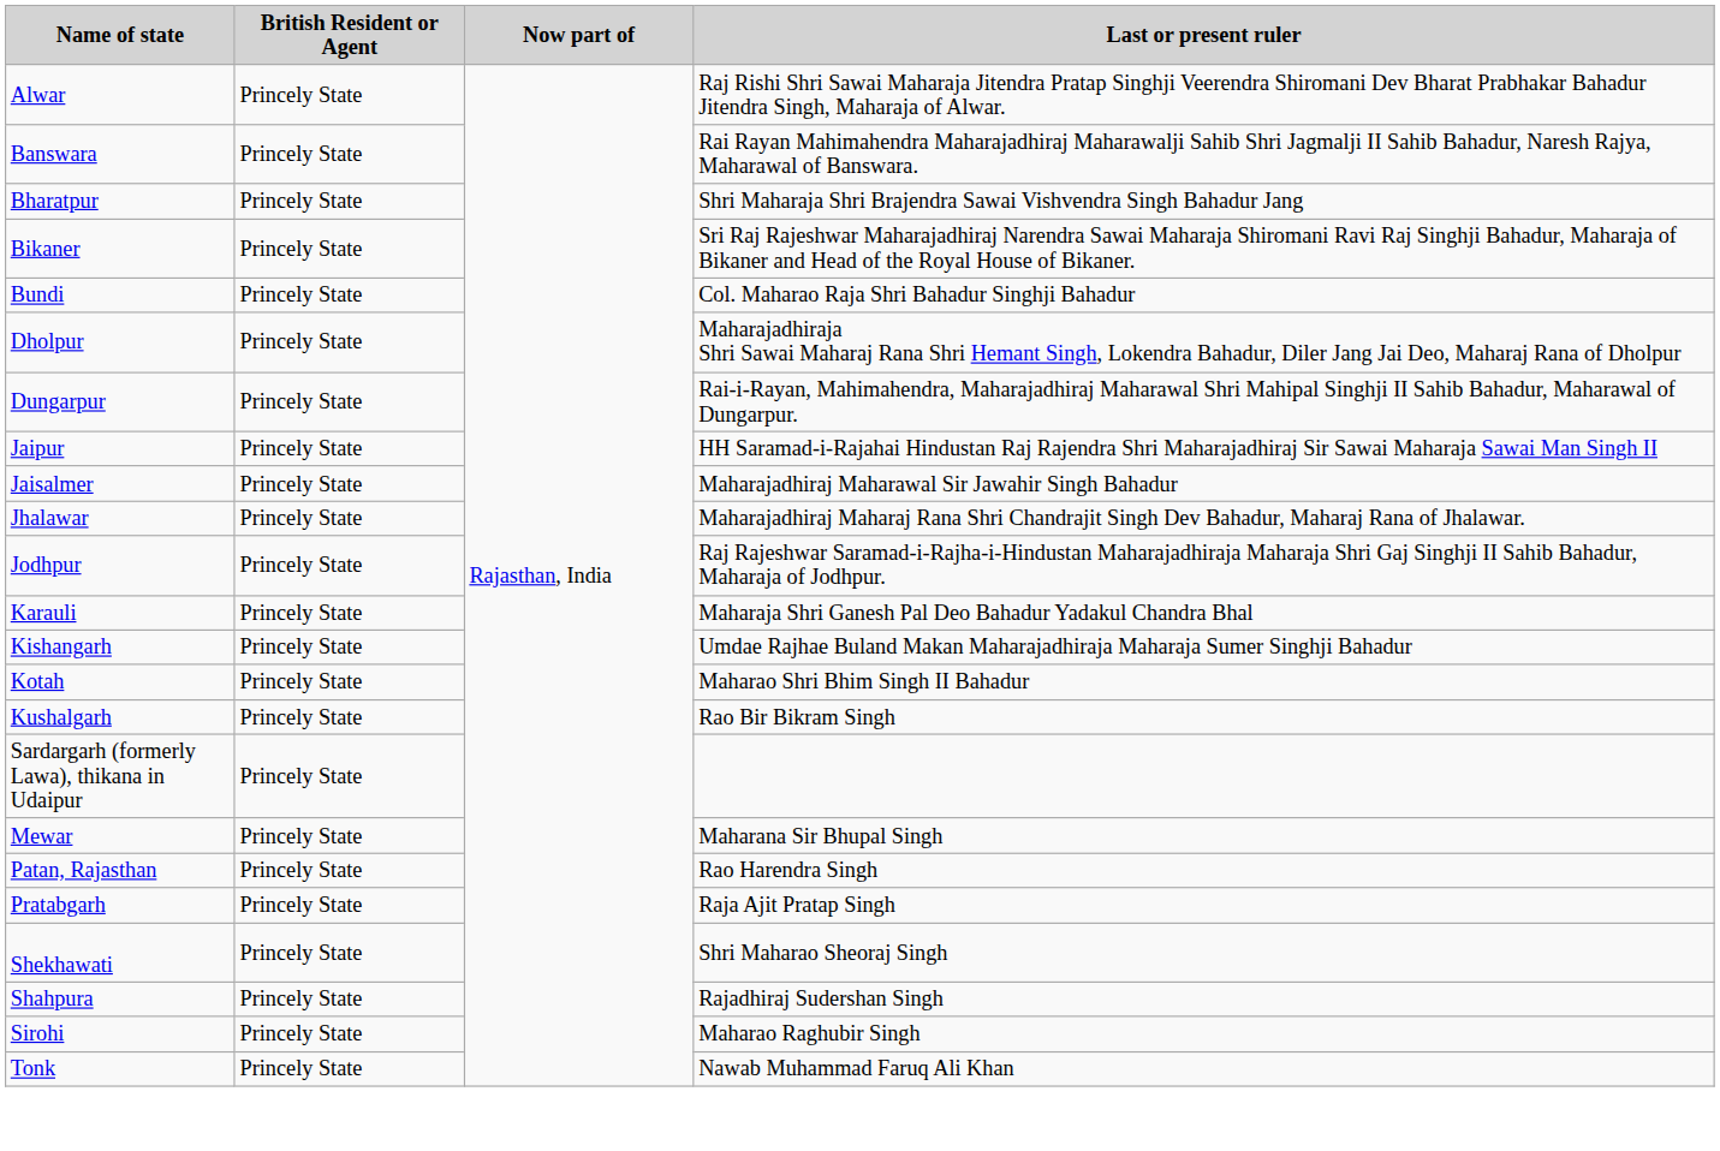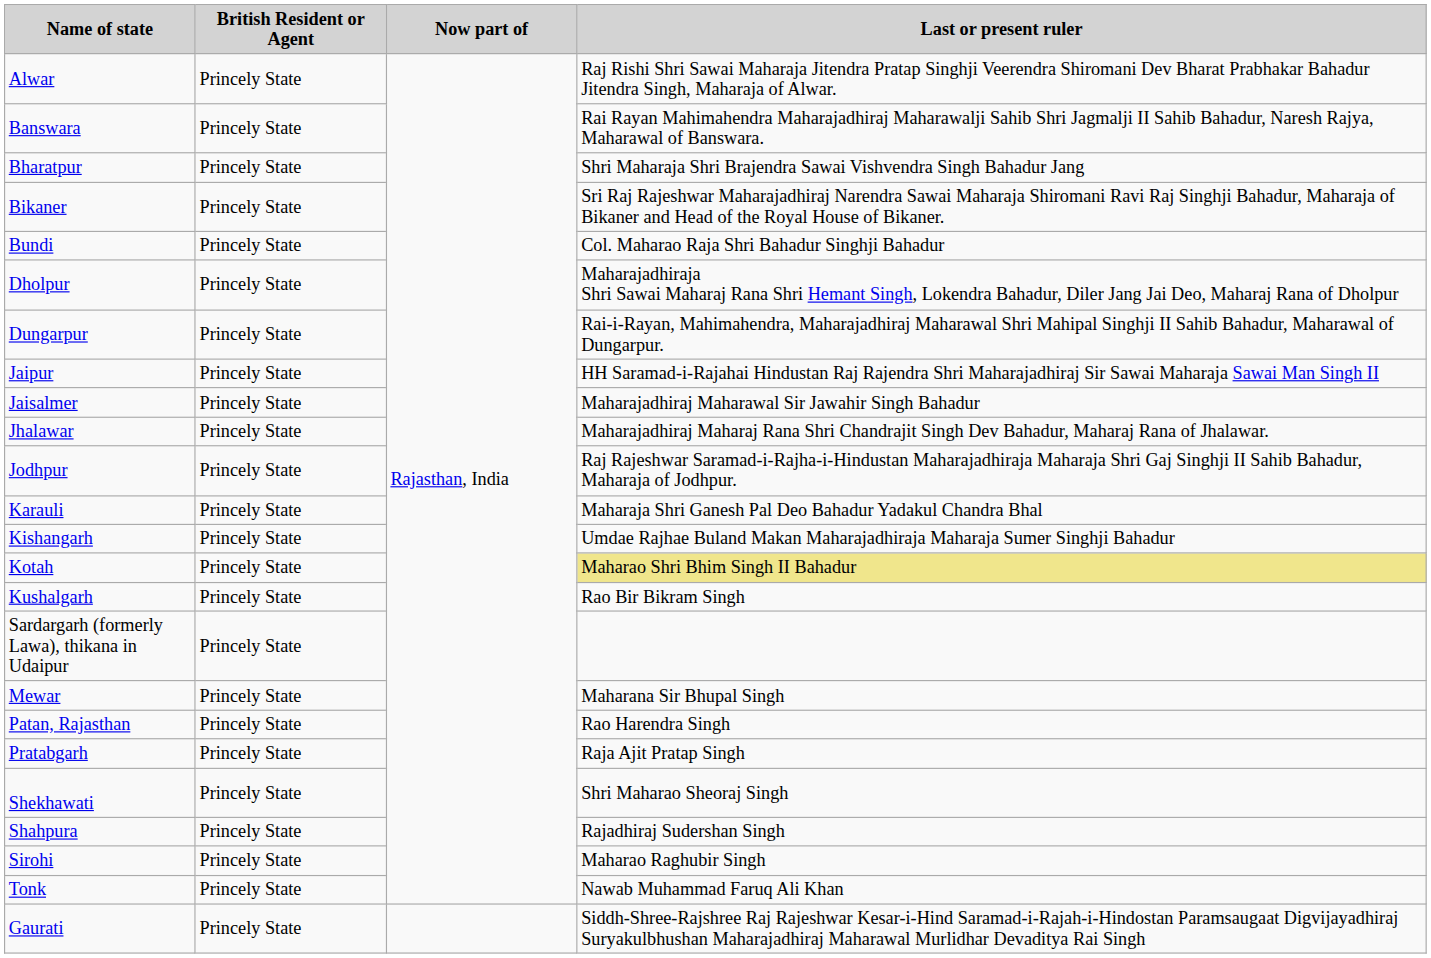Kotah | Last or present ruler: no background -> khaki background
+ row: Gaurati | Princely State | Siddh-Shree-Rajshree Raj Rajeshwar Kesar-i-Hind Saramad-i-Rajah-i-Hindostan Paramsaugaat Digvijayadhiraj Suryakulbhushan Maharajadhiraj Maharawal Murlidhar Devaditya Rai Singh
